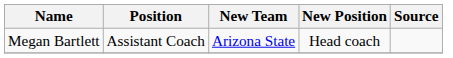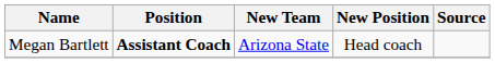Megan Bartlett | Position: normal -> bold
